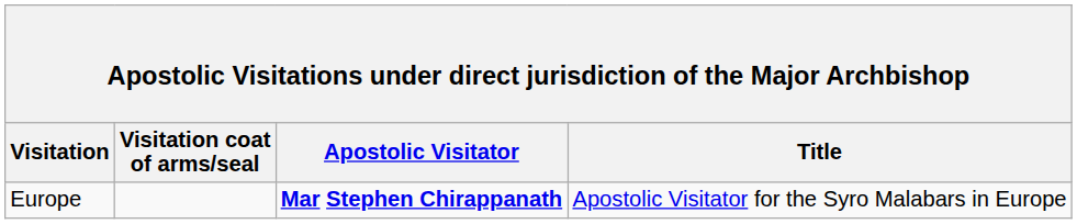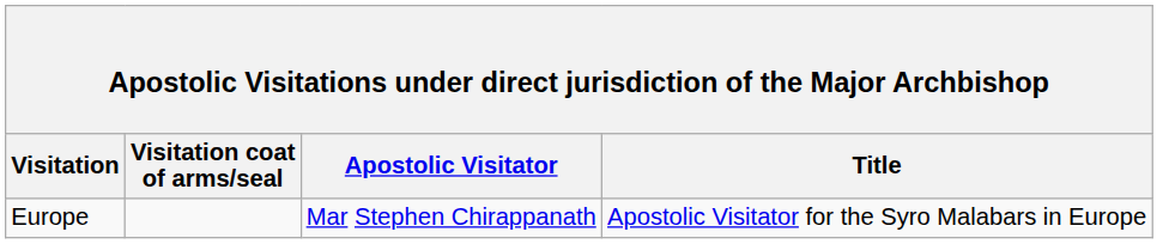Europe | Apostolic Visitator: bold -> normal
